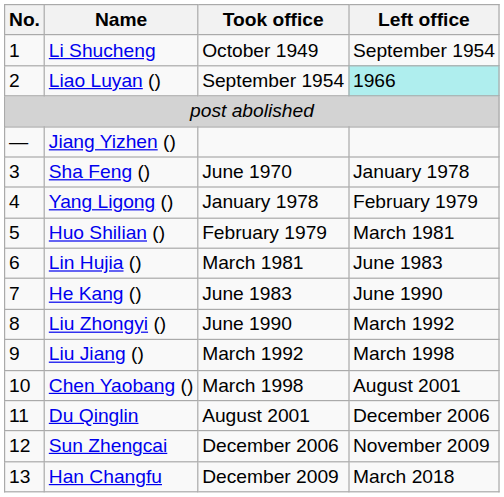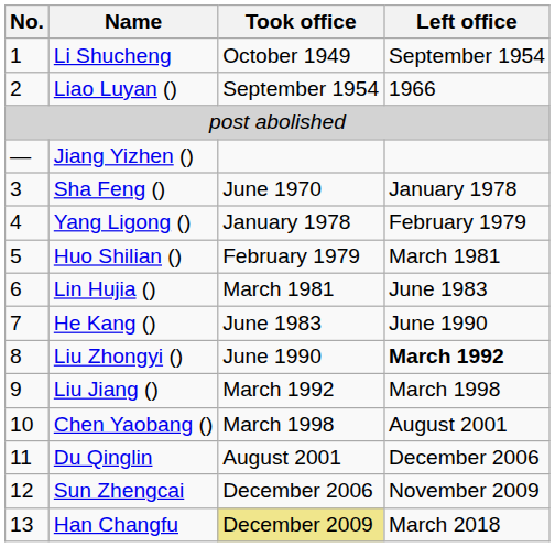Liao Luyan () | Left office: paleturquoise background -> no background
Liu Zhongyi () | Left office: normal -> bold
Han Changfu | Took office: no background -> khaki background
